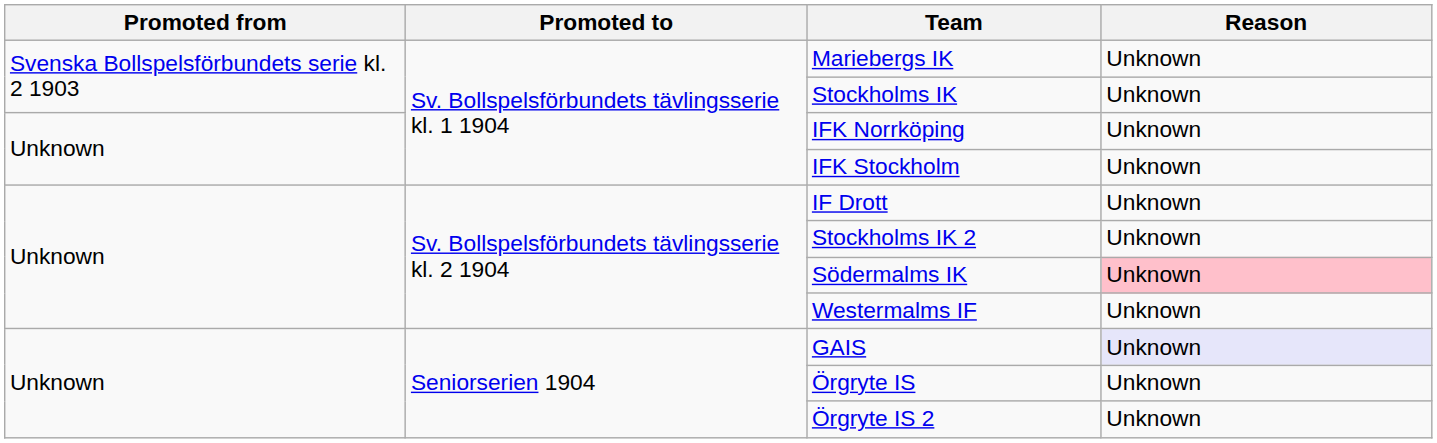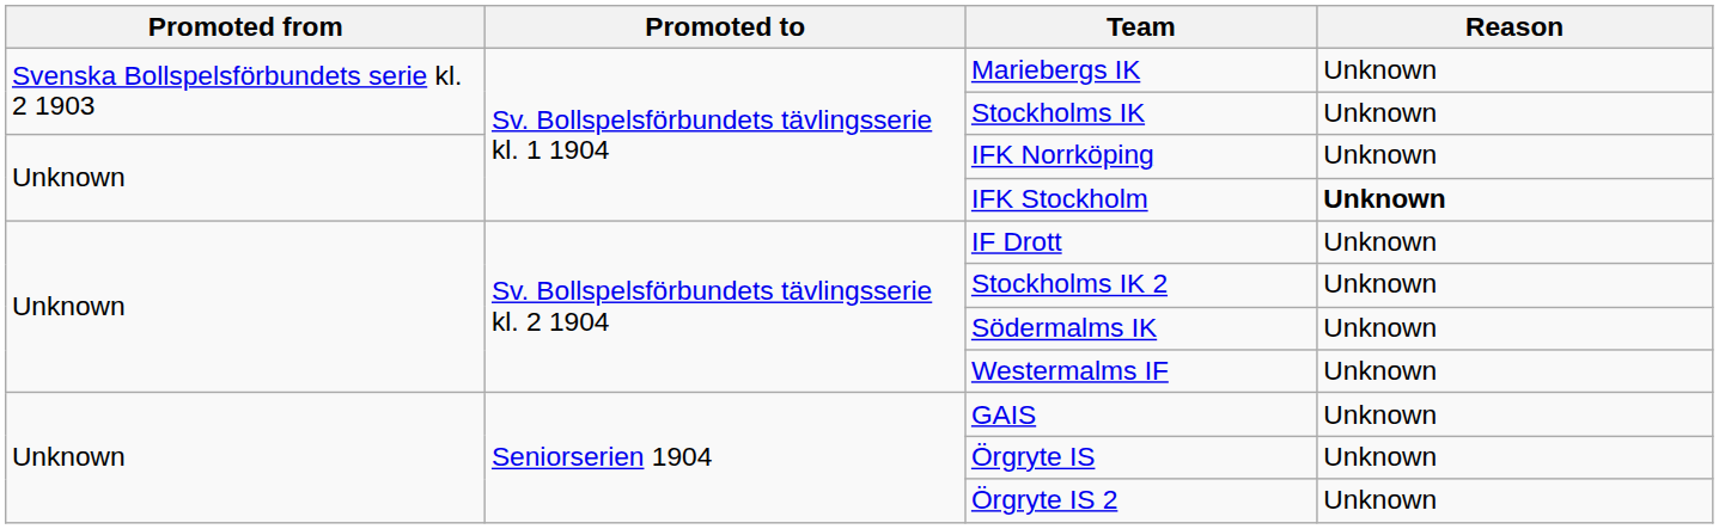IFK Stockholm | Reason: normal -> bold
Södermalms IK | Reason: pink background -> no background
GAIS | Reason: lavender background -> no background
